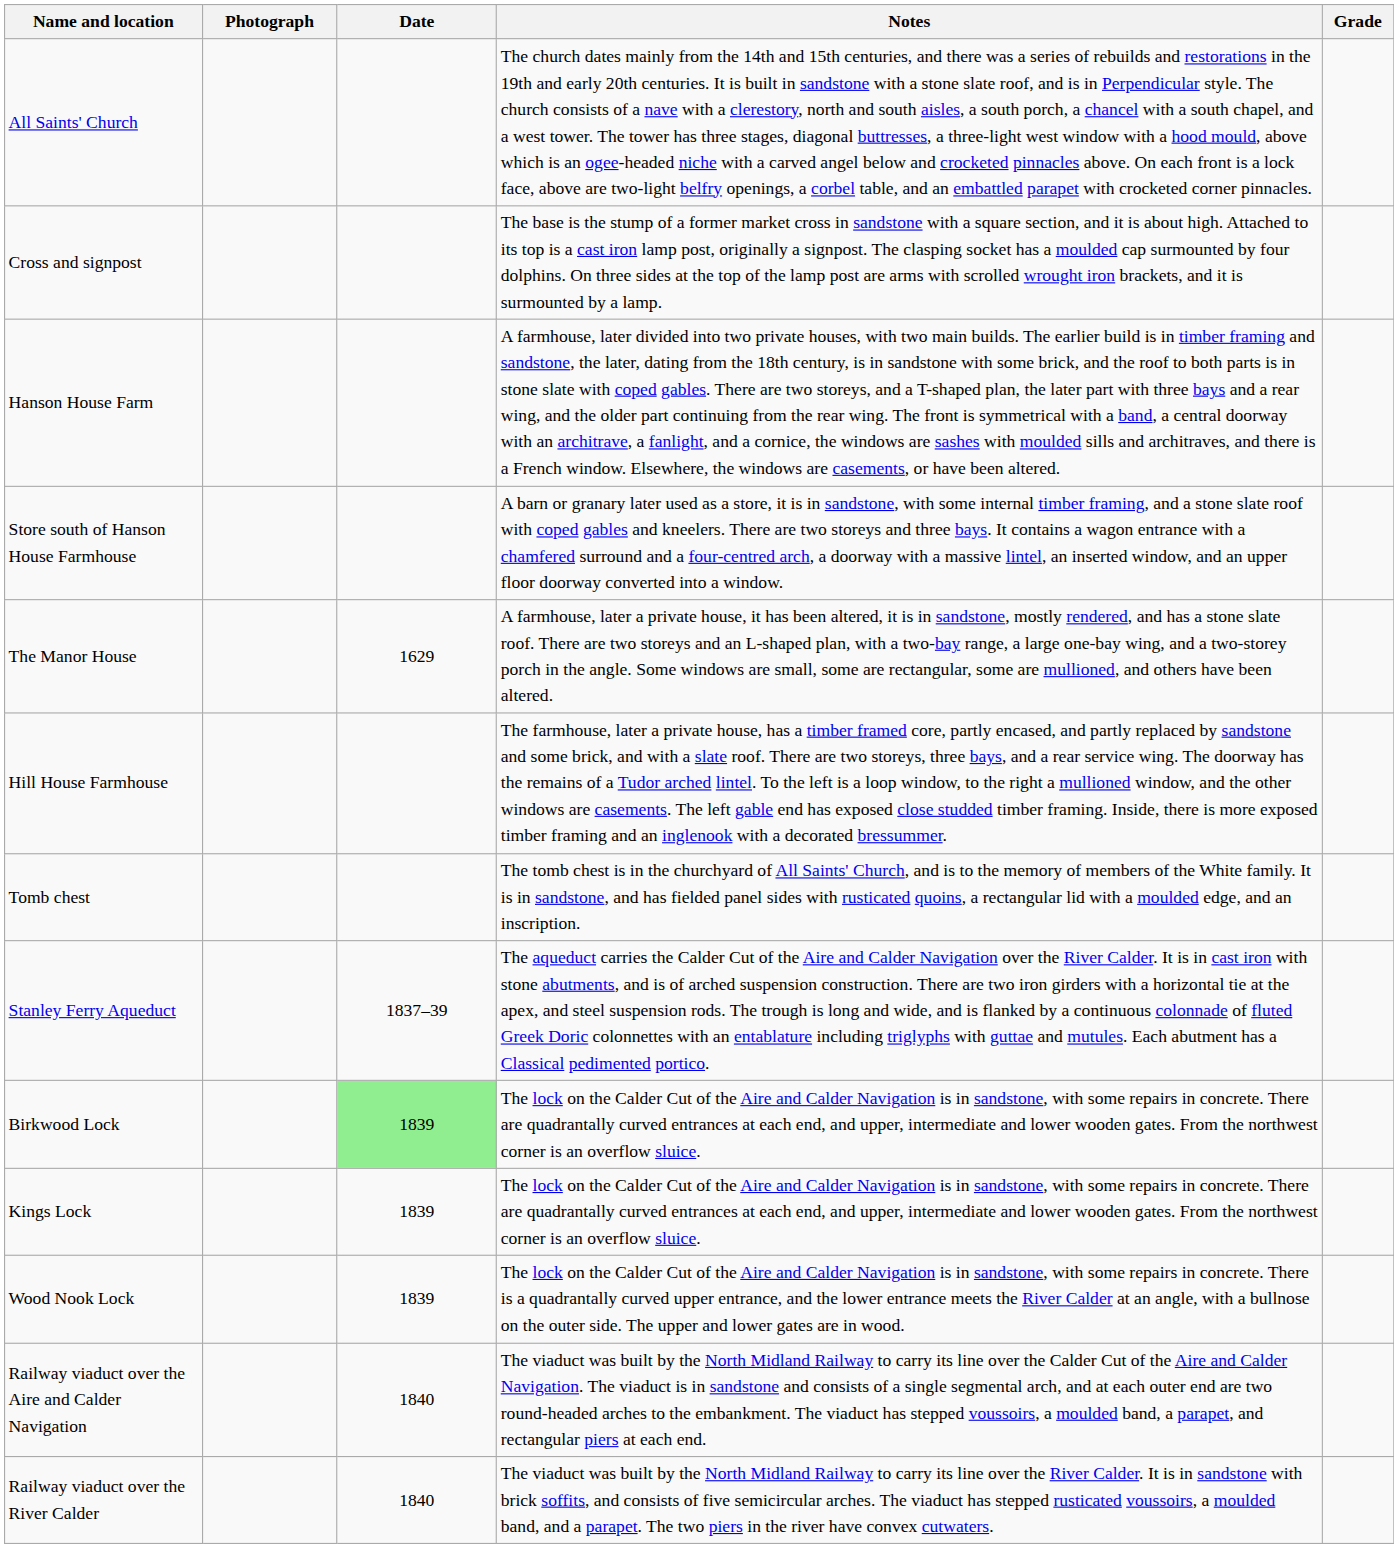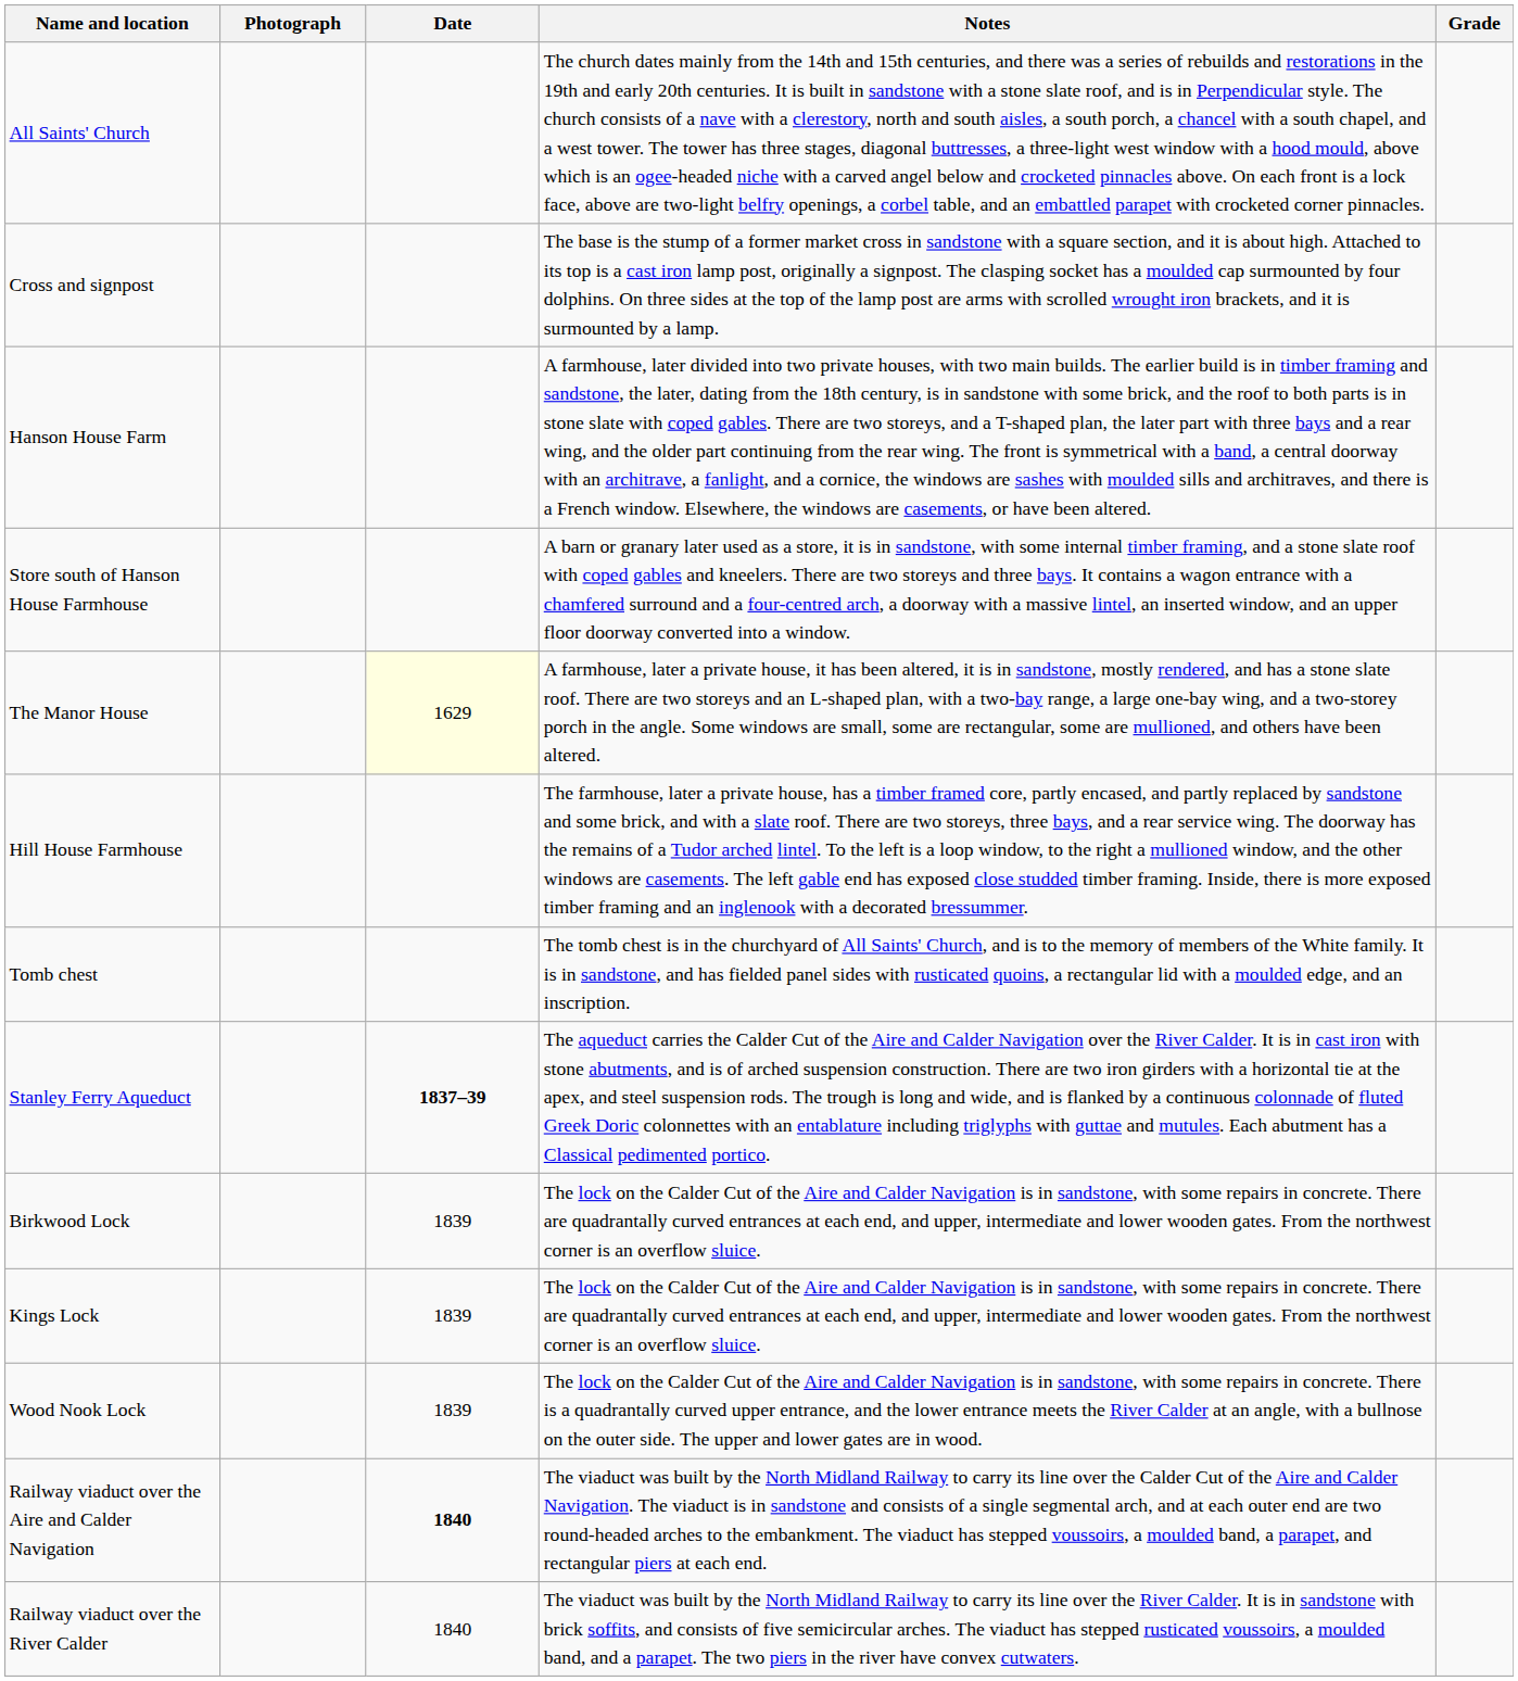The Manor House | Date: no background -> lightyellow background
Stanley Ferry Aqueduct | Date: normal -> bold
Birkwood Lock | Date: lightgreen background -> no background
Railway viaduct over the Aire and Calder Navigation | Date: normal -> bold
